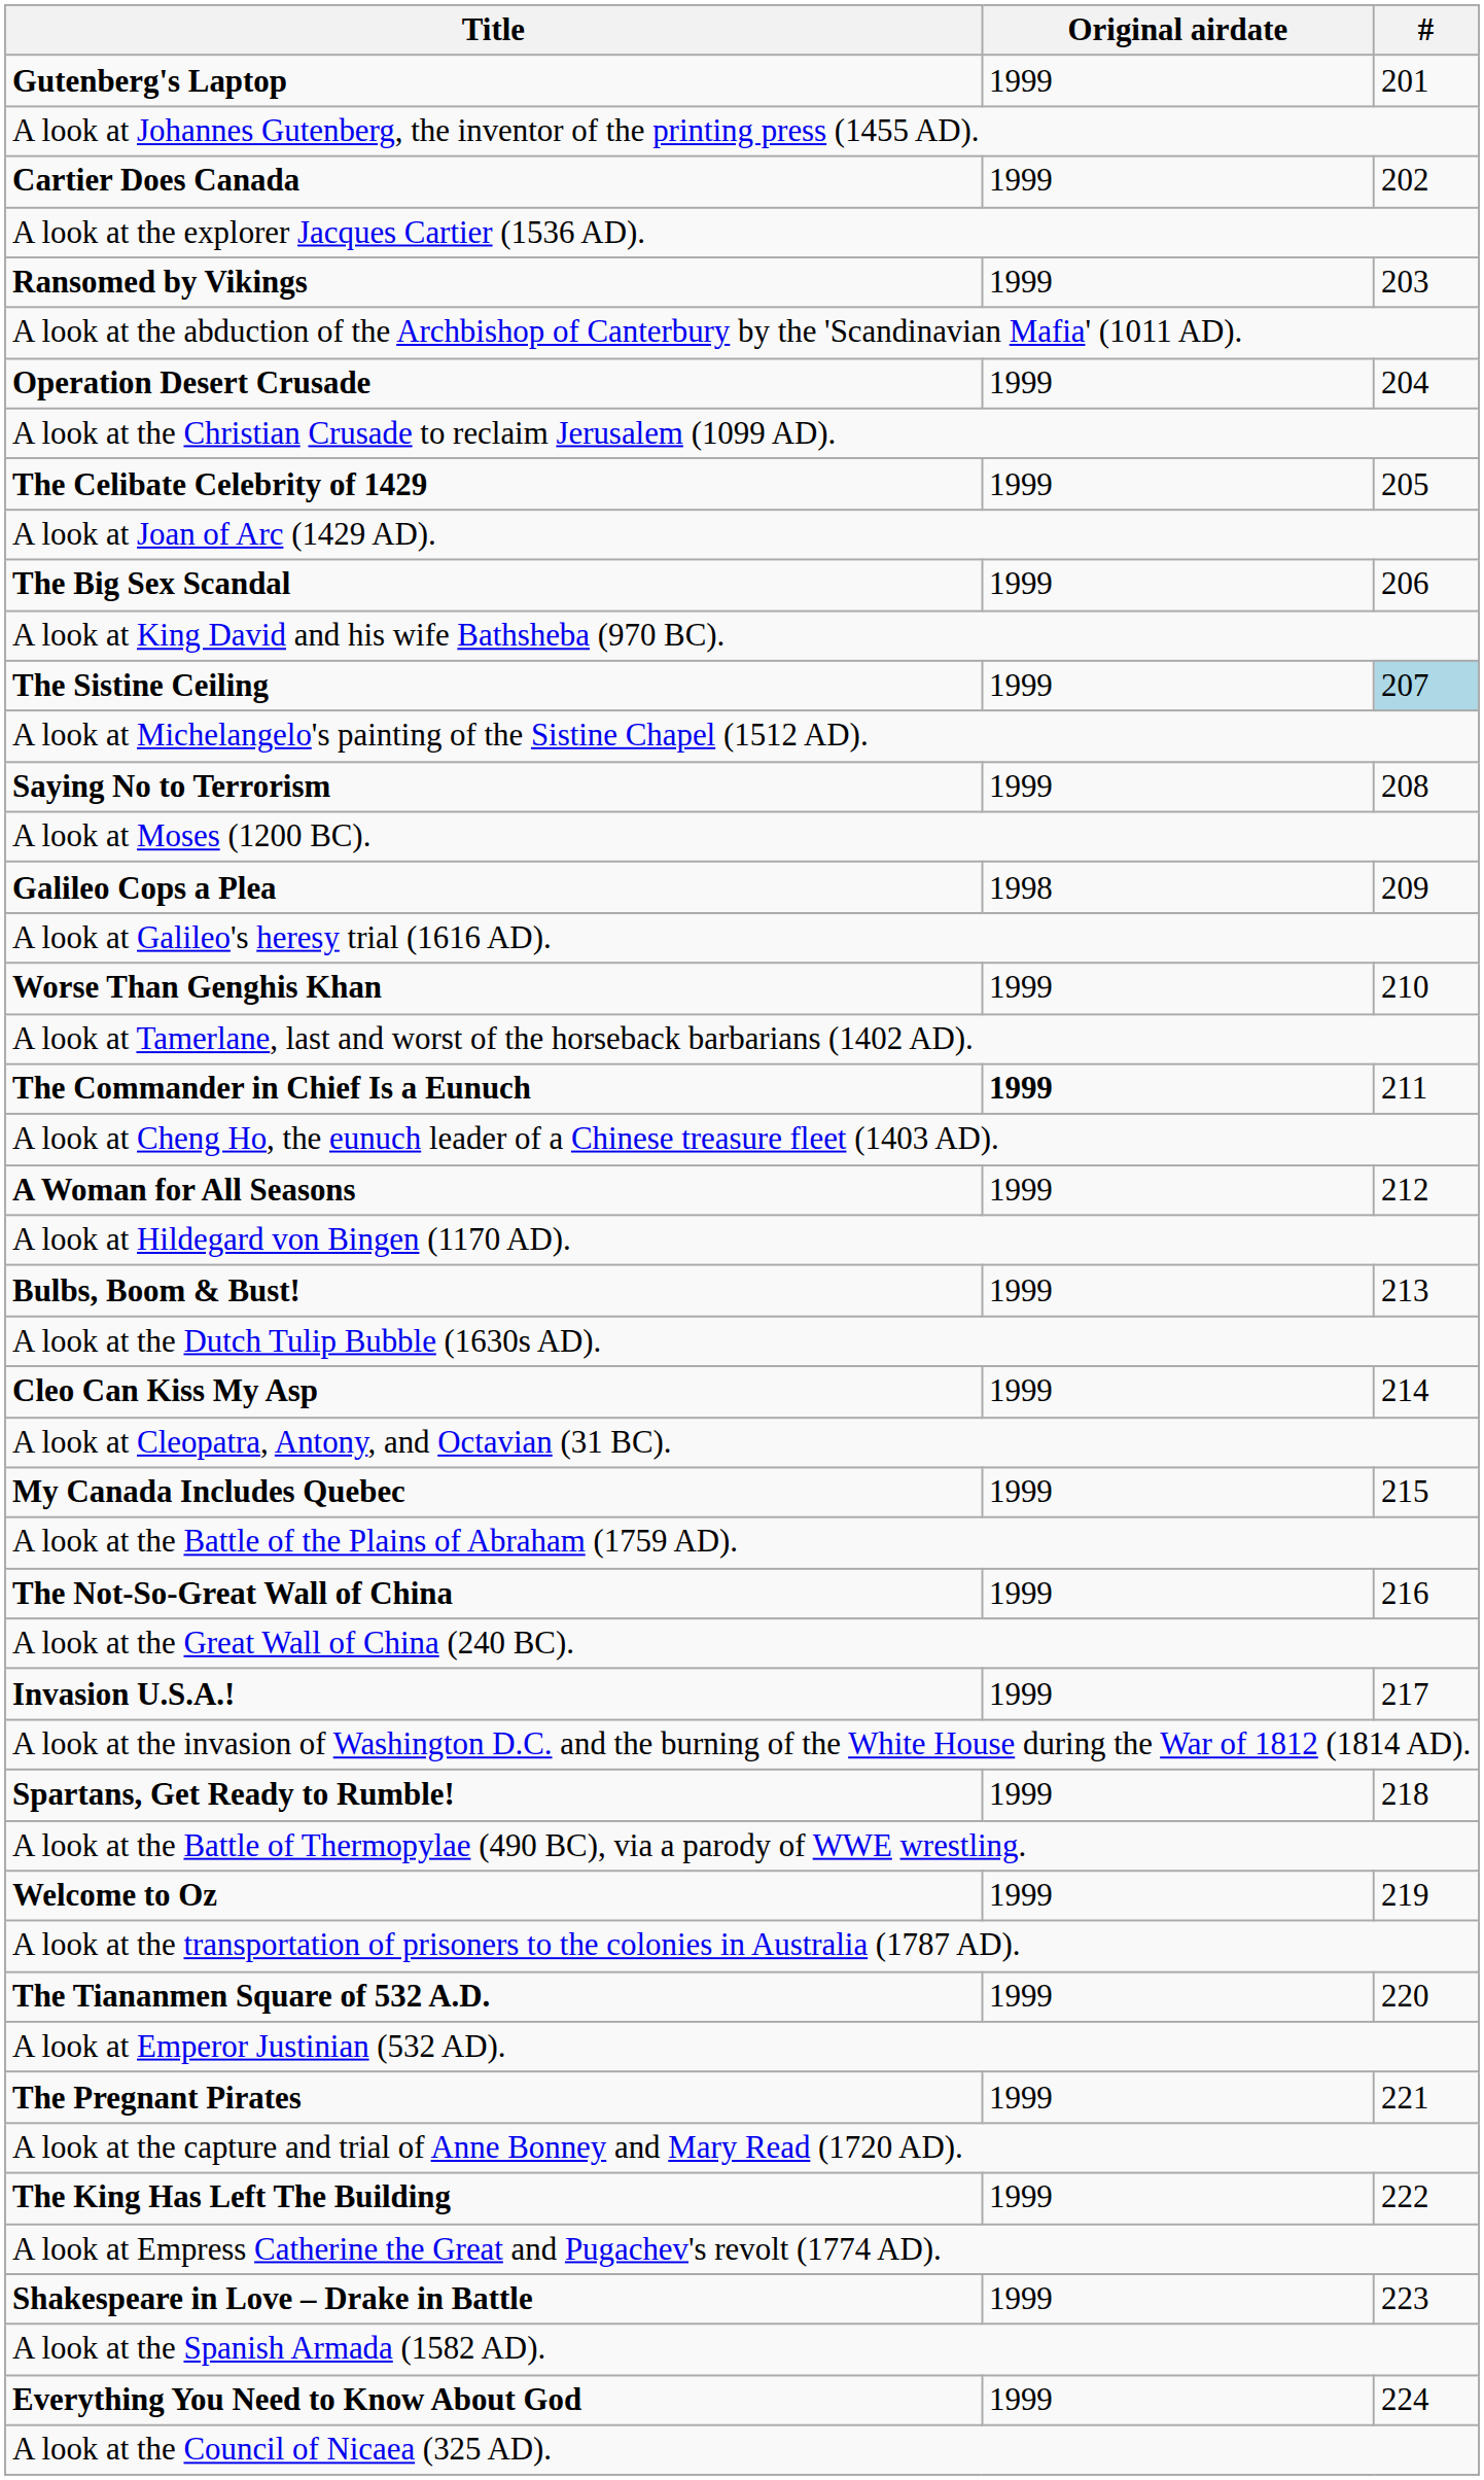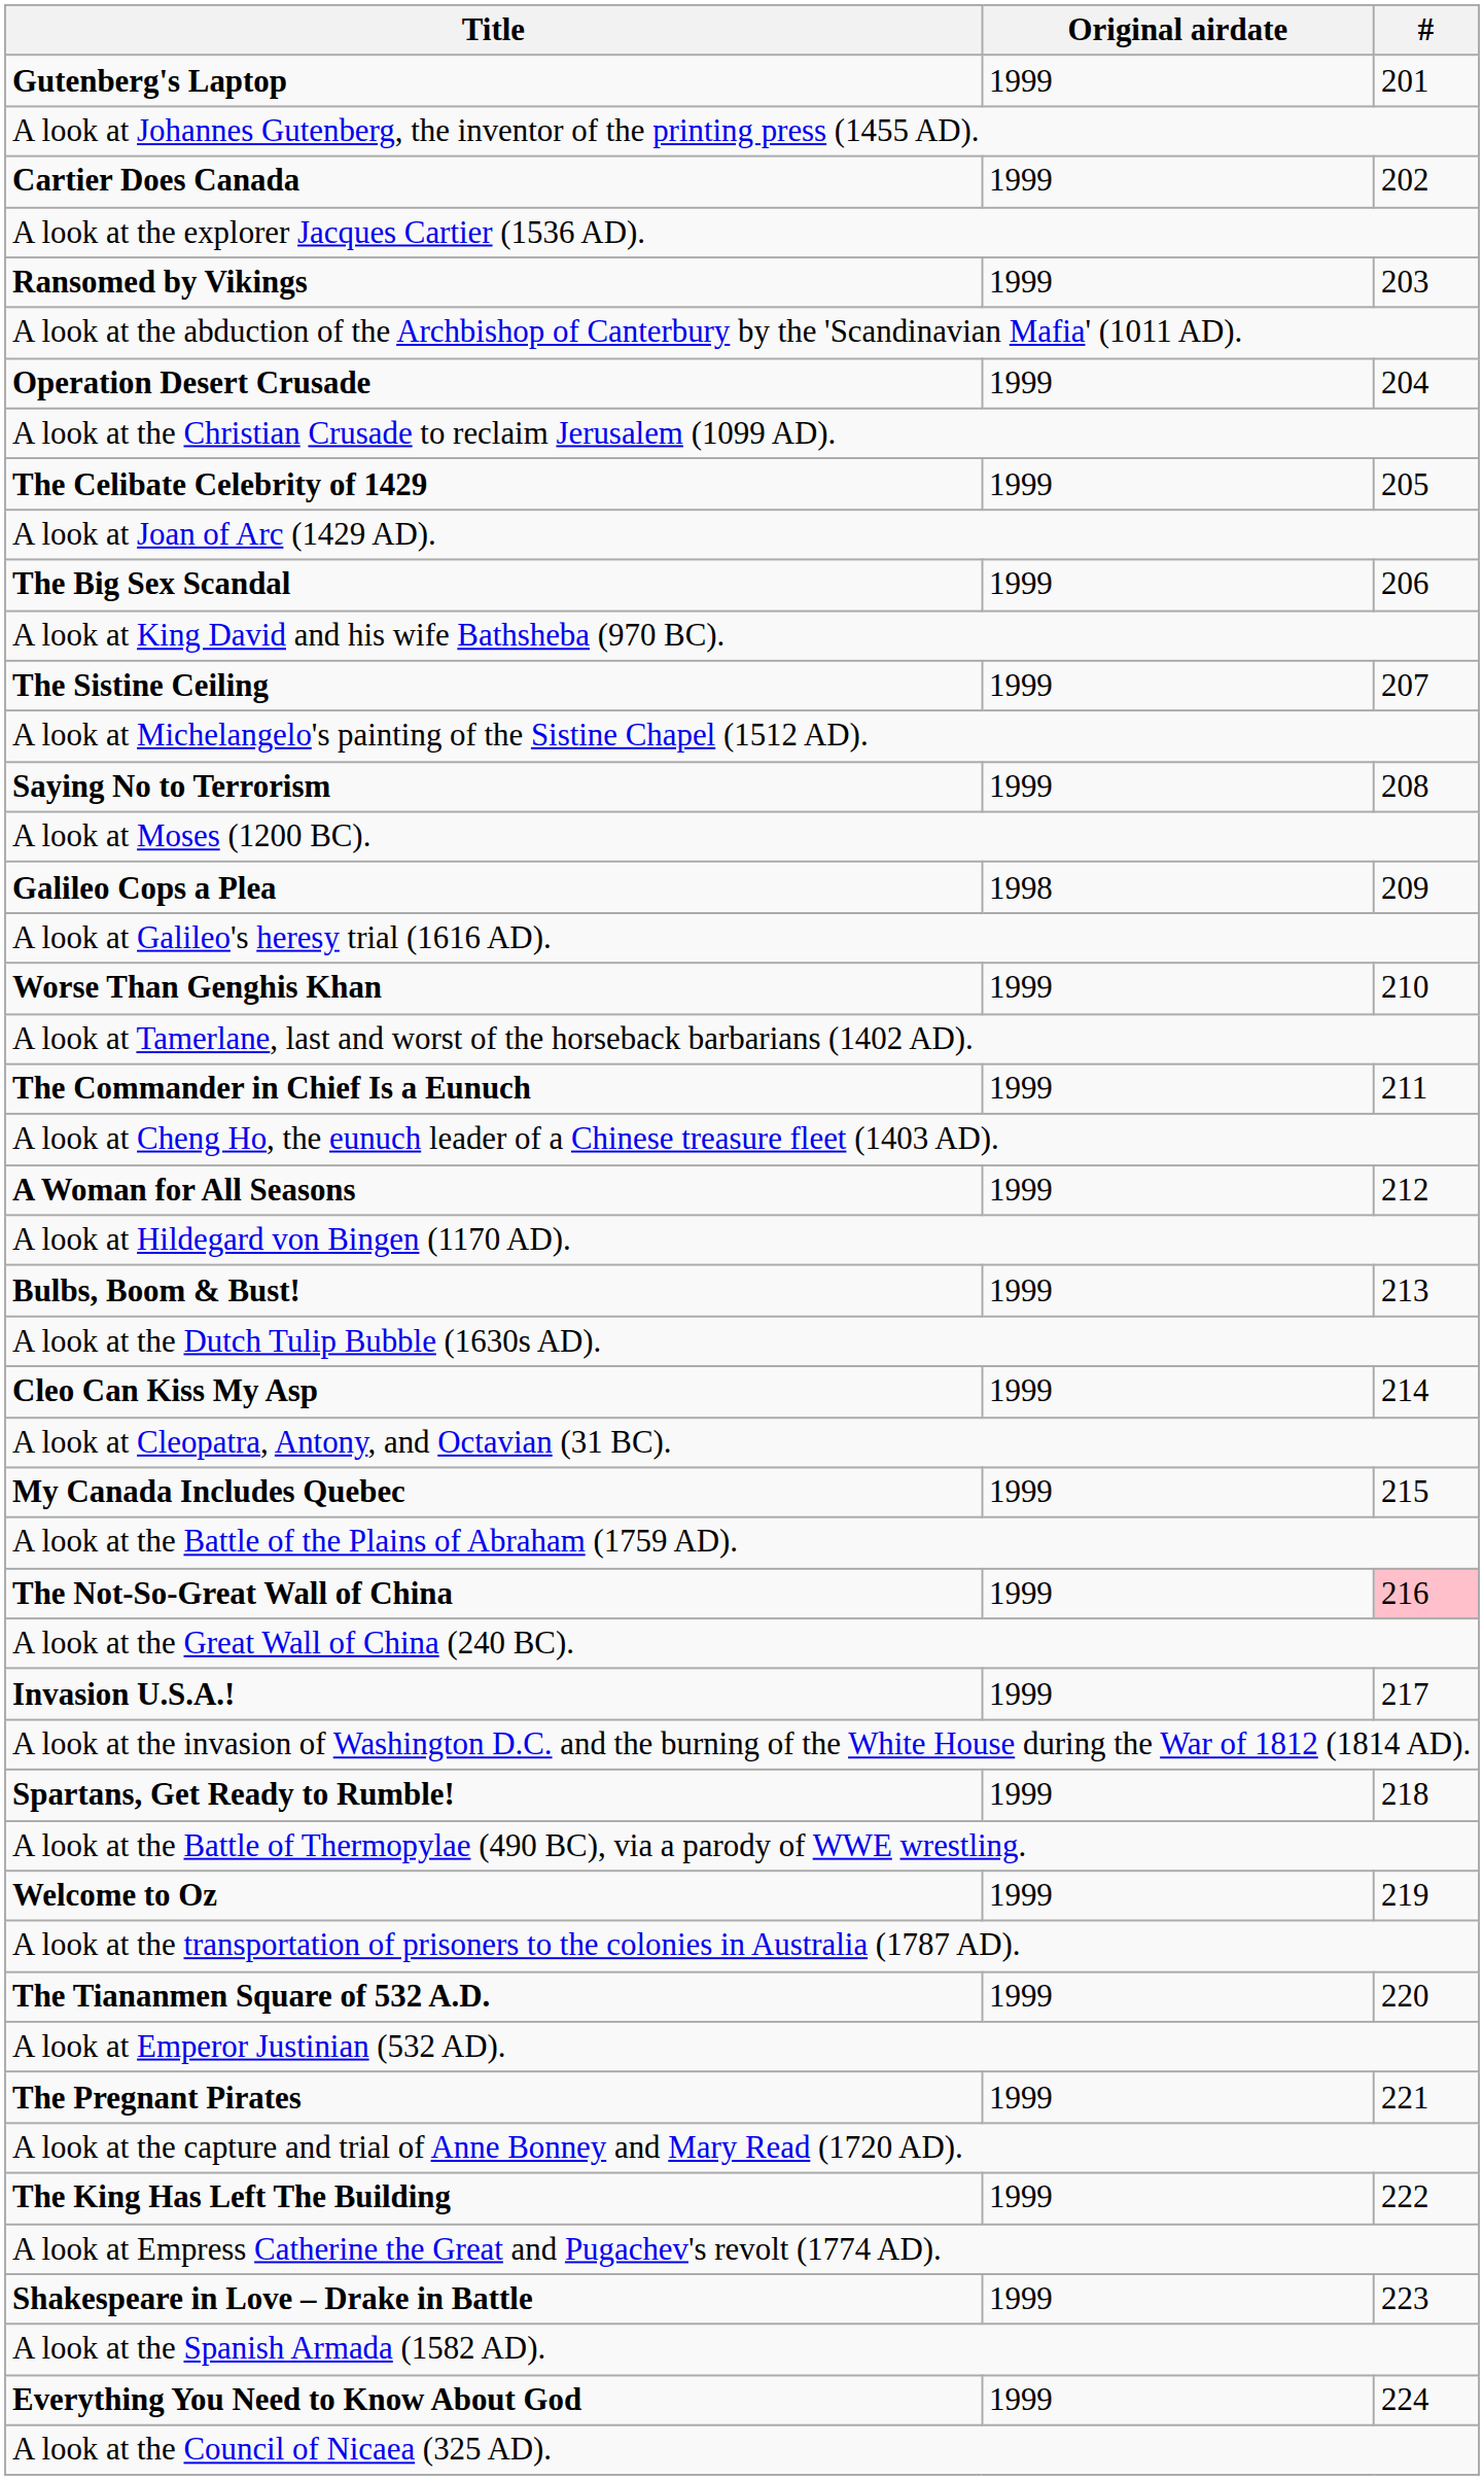The Sistine Ceiling | #: lightblue background -> no background
The Commander in Chief Is a Eunuch | Original airdate: bold -> normal
The Not-So-Great Wall of China | #: no background -> pink background
